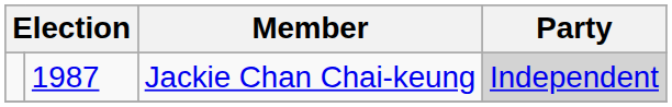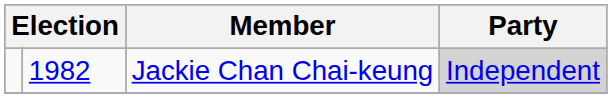Jackie Chan Chai-keung | column 2: 1987 -> 1982
